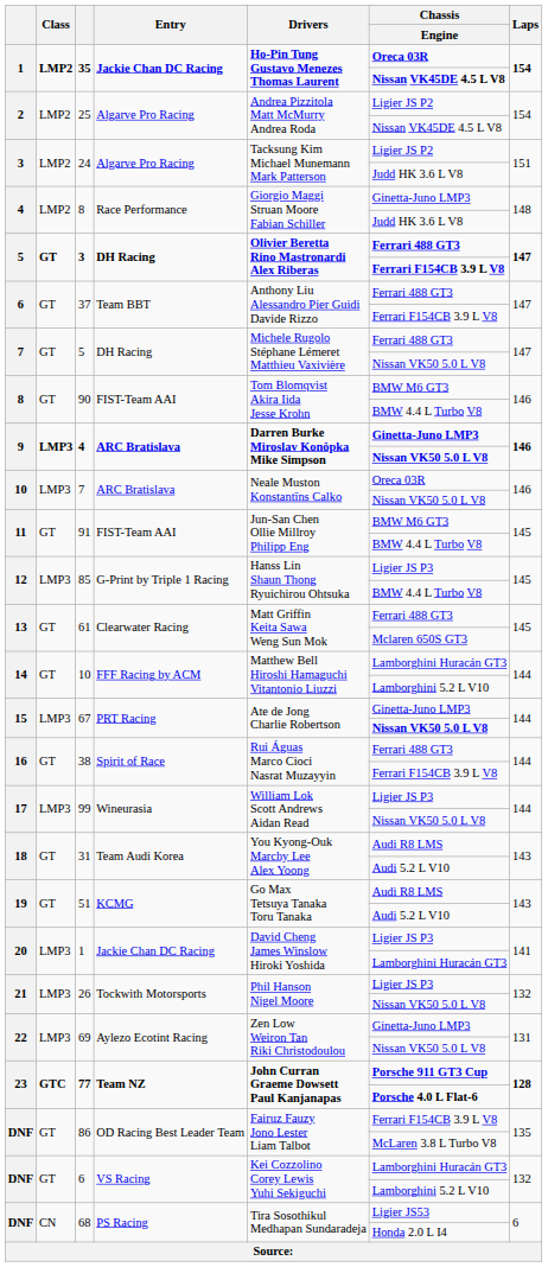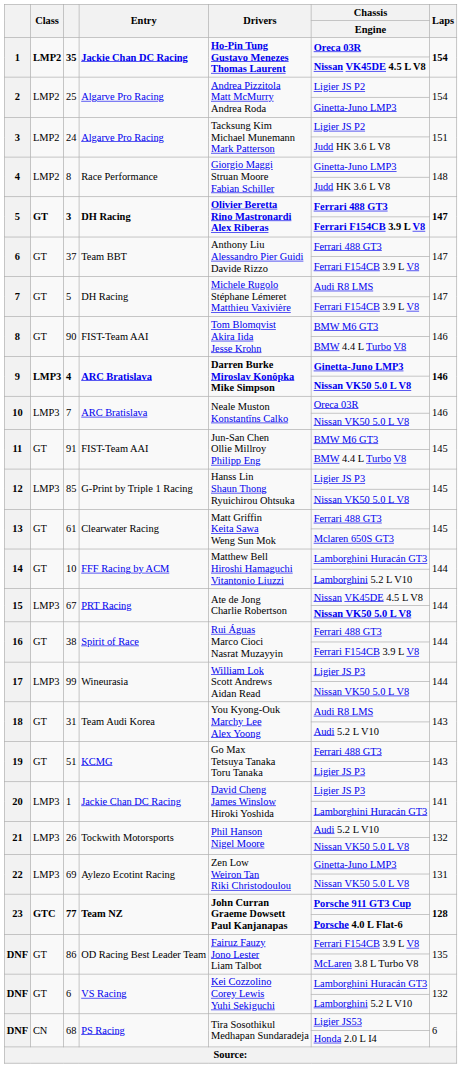row 6 | Chassis / Engine: Nissan VK45DE 4.5 L V8 -> Ginetta-Juno LMP3
row 15 | Chassis / Engine: Ferrari 488 GT3 -> Audi R8 LMS
row 16 | Chassis / Engine: Nissan VK50 5.0 L V8 -> Ferrari F154CB 3.9 L V8
row 26 | Chassis / Engine: BMW 4.4 L Turbo V8 -> Nissan VK50 5.0 L V8
row 31 | Chassis / Engine: Ginetta-Juno LMP3 -> Nissan VK45DE 4.5 L V8
row 39 | Chassis / Engine: Audi R8 LMS -> Ferrari 488 GT3
row 40 | Chassis / Engine: Audi 5.2 L V10 -> Ligier JS P3
row 43 | Chassis / Engine: Ligier JS P3 -> Audi 5.2 L V10
